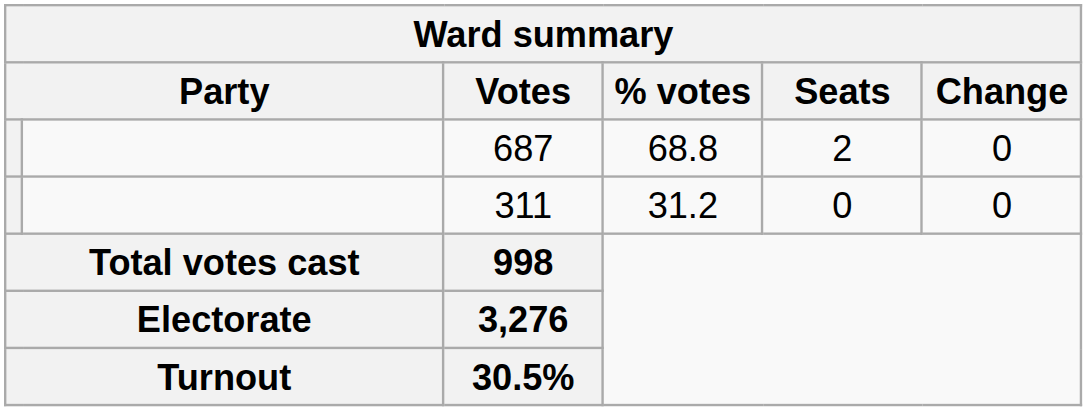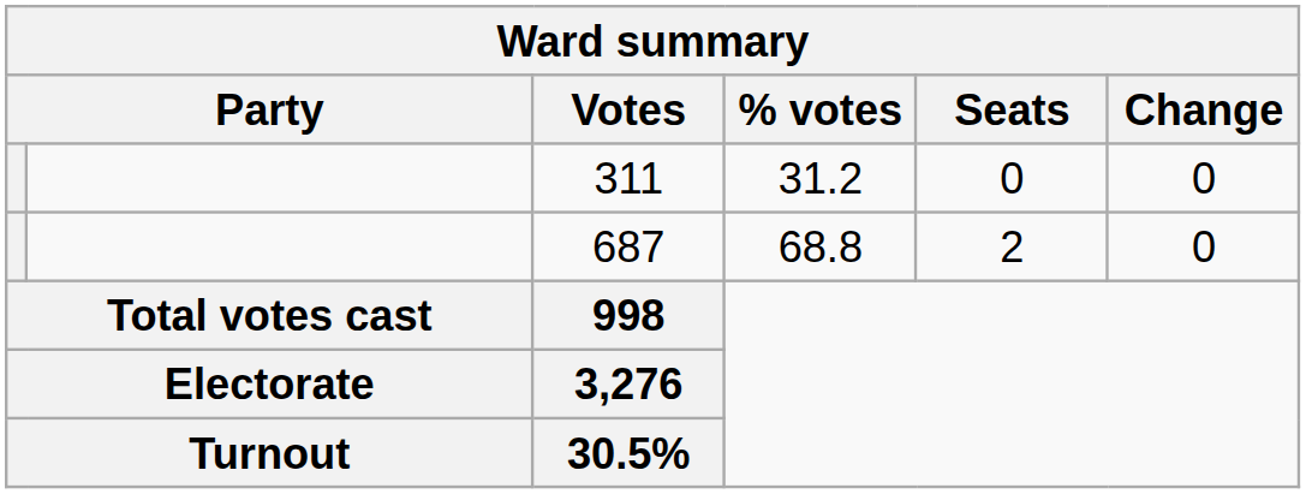rows swapped: 687 <-> 311
